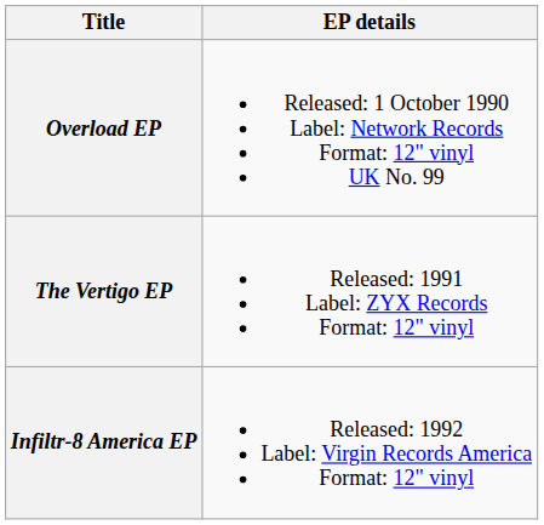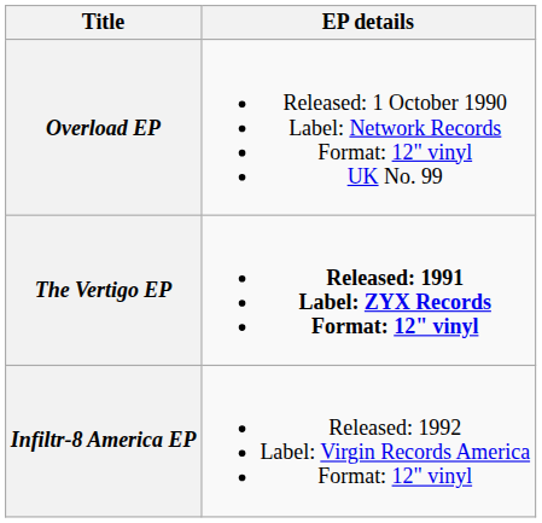The Vertigo EP | EP details: normal -> bold
